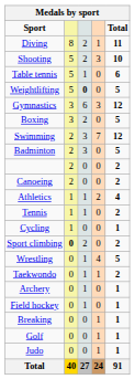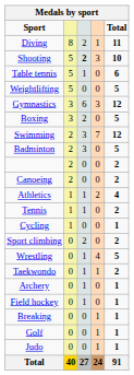Shooting | column 3: normal -> bold
Weightlifting | column 3: bold -> normal
Sport climbing | column 2: bold -> normal
